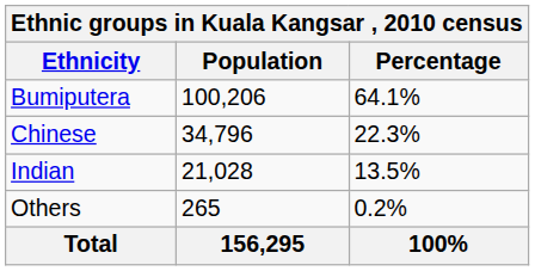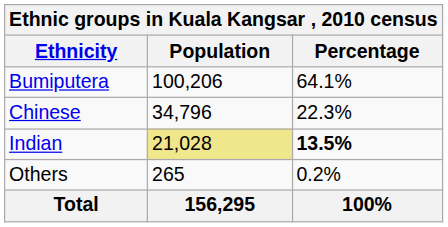Indian | Population: no background -> khaki background
Indian | Percentage: normal -> bold
